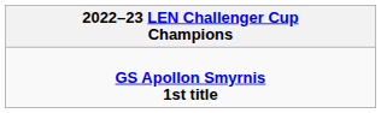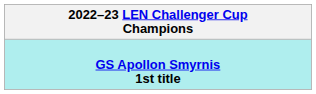row 2 | column 1: no background -> paleturquoise background
